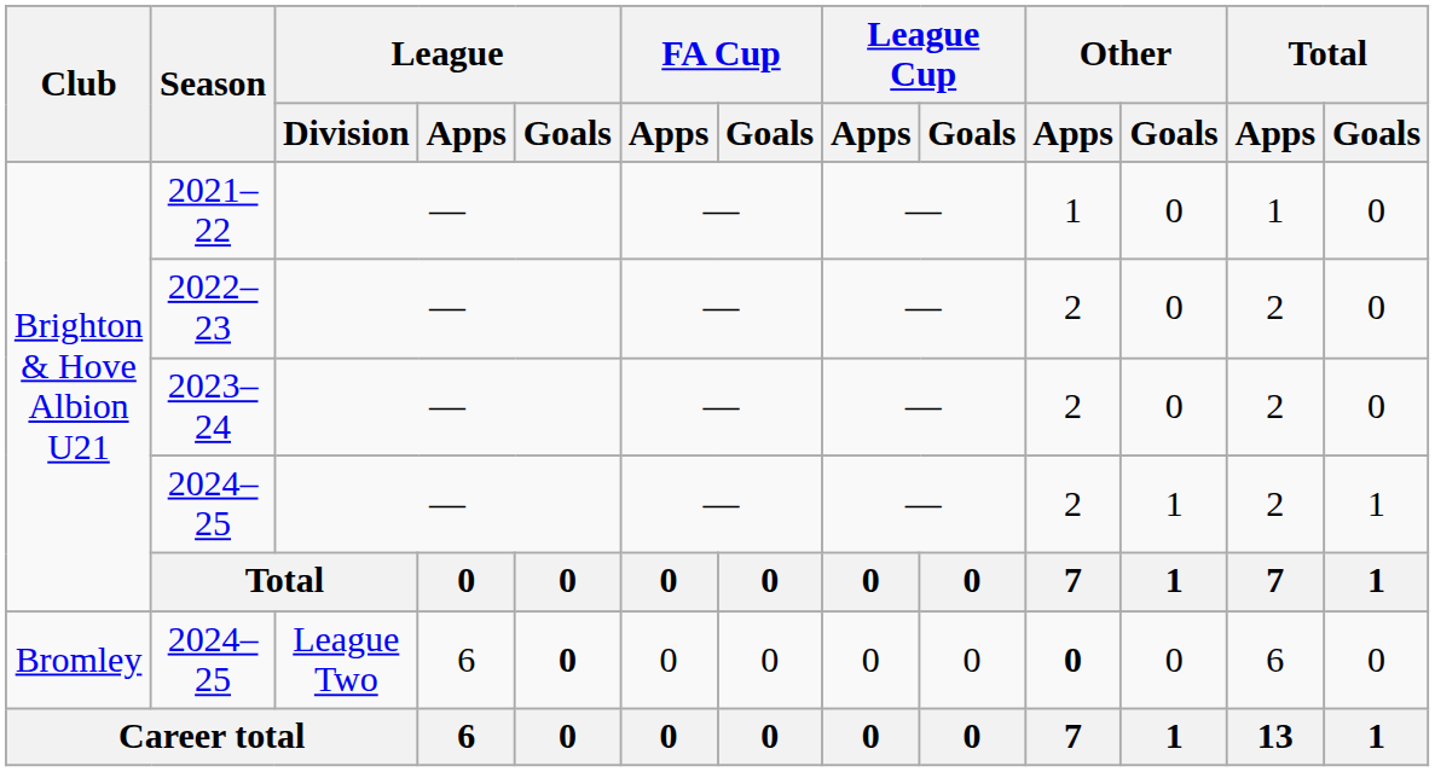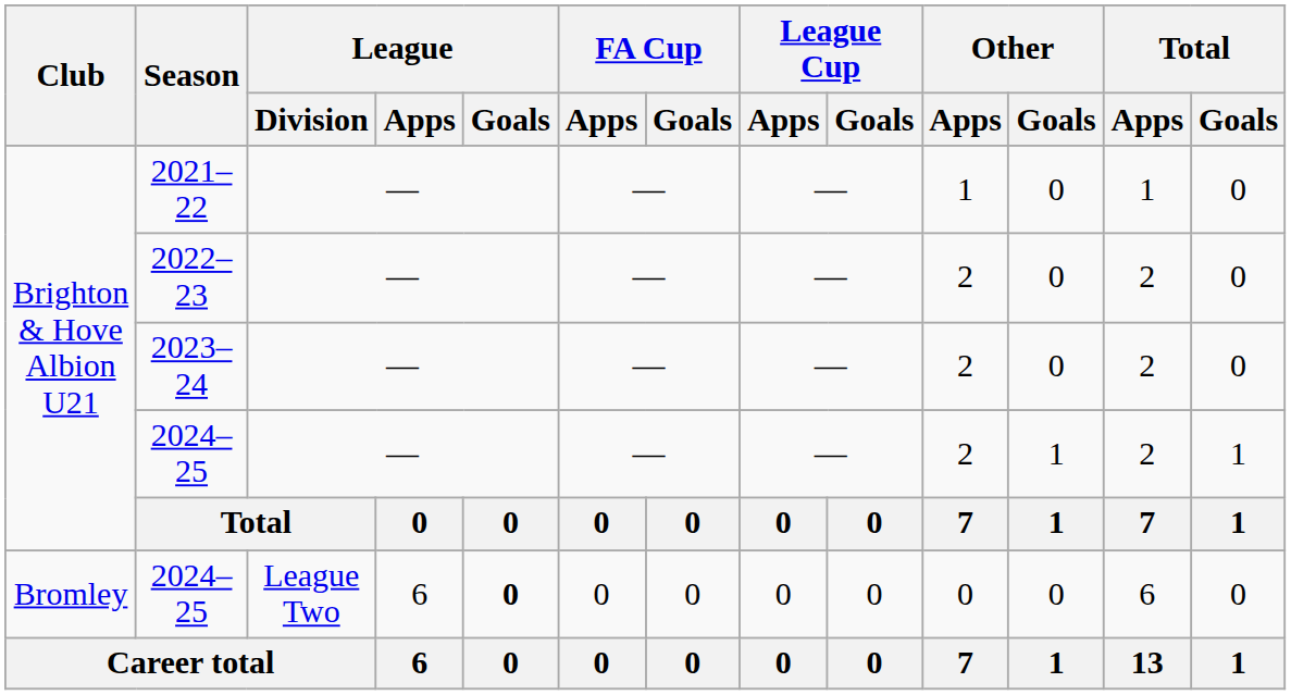Bromley / 2024–25 | Other / Apps: bold -> normal
